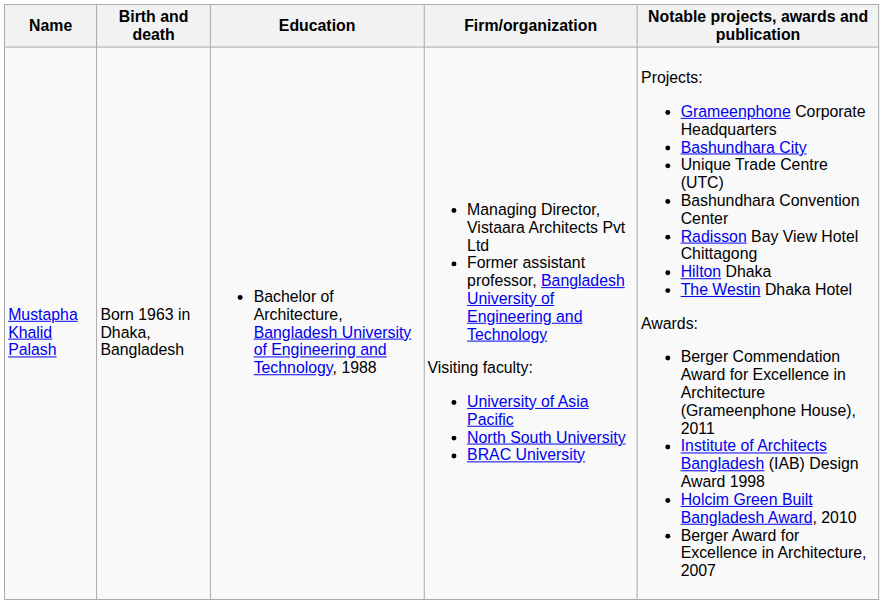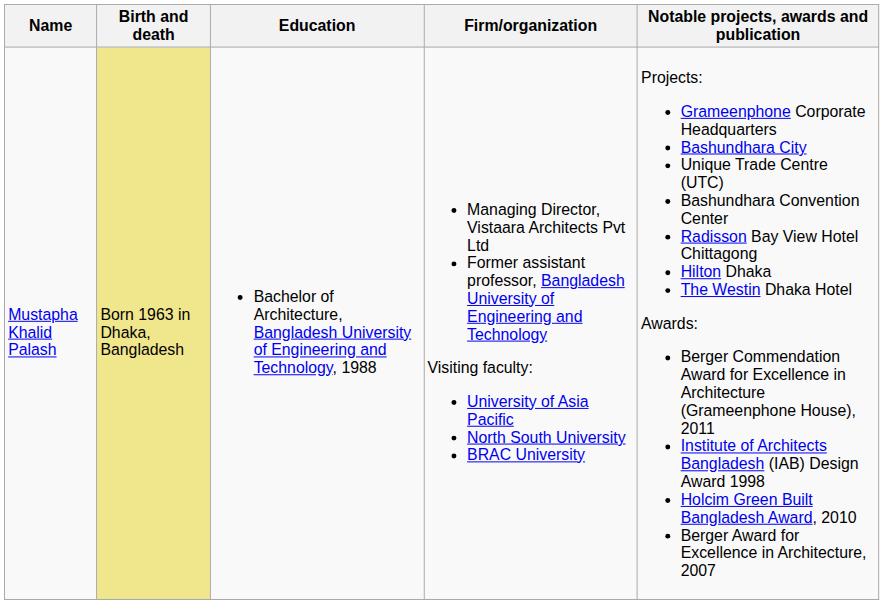Mustapha Khalid Palash | Birth and death: no background -> khaki background
